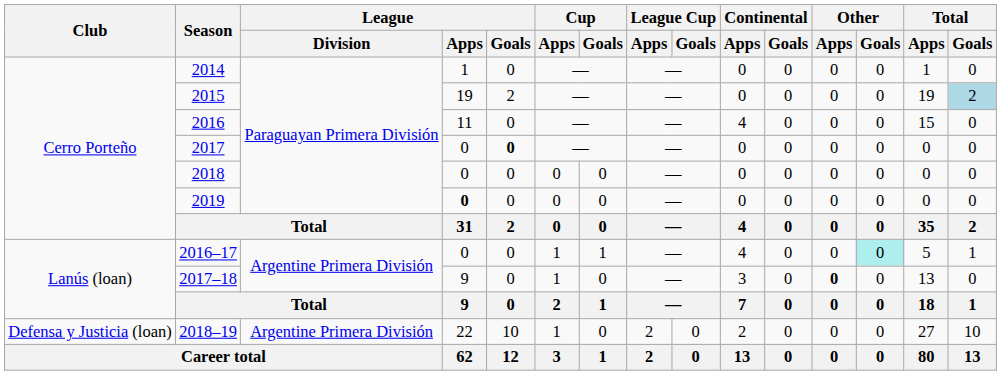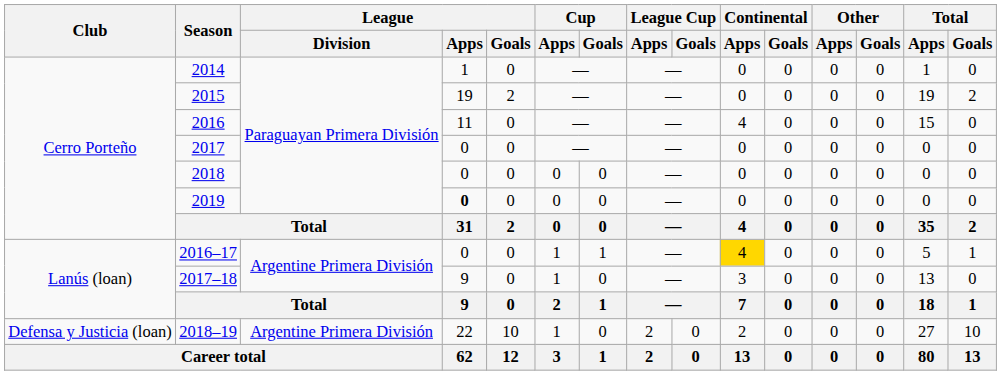2015 | Total / Goals: lightblue background -> no background
2017 | League / Goals: bold -> normal
2016–17 | Continental / Apps: no background -> gold background
2016–17 | Other / Goals: paleturquoise background -> no background
2017–18 | Other / Apps: bold -> normal
